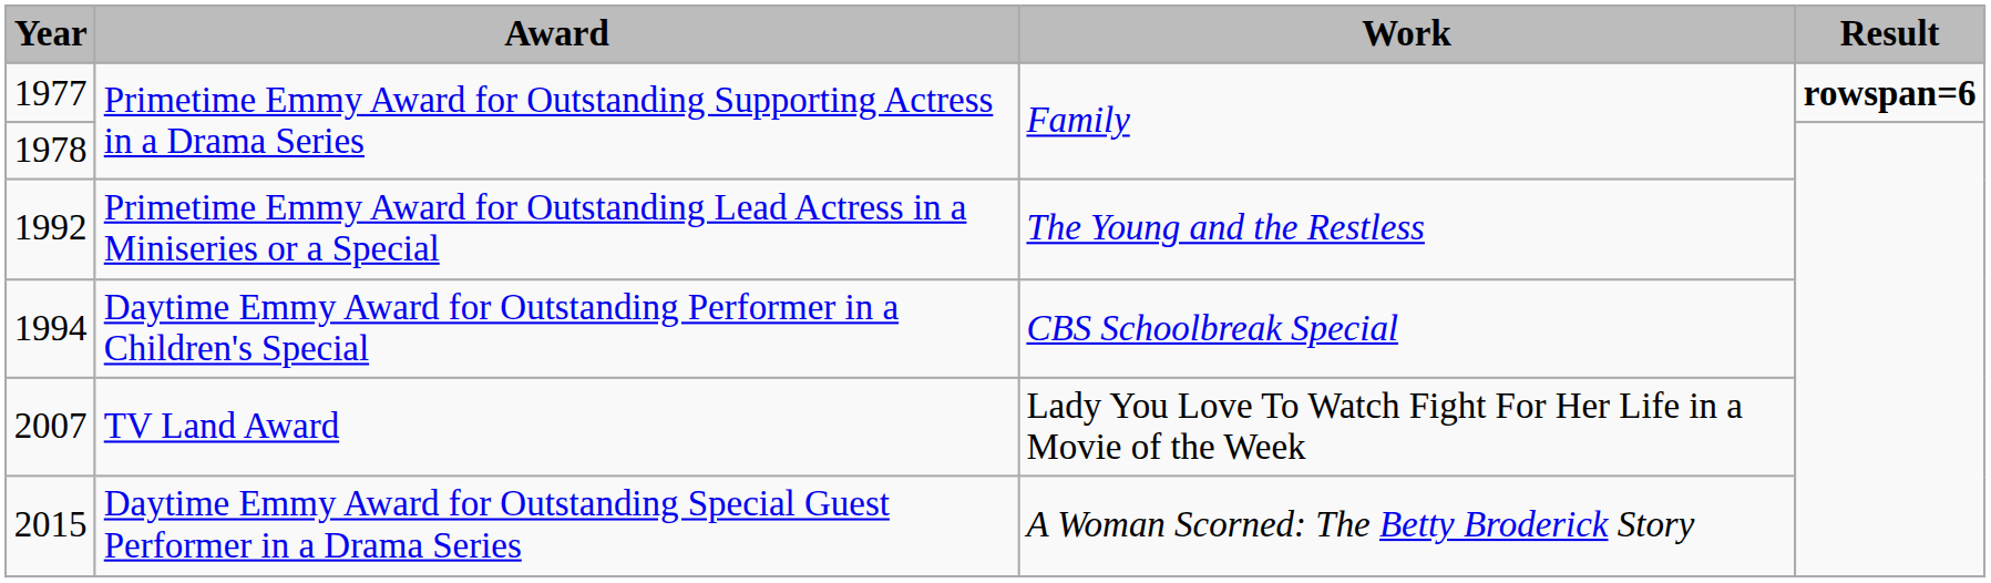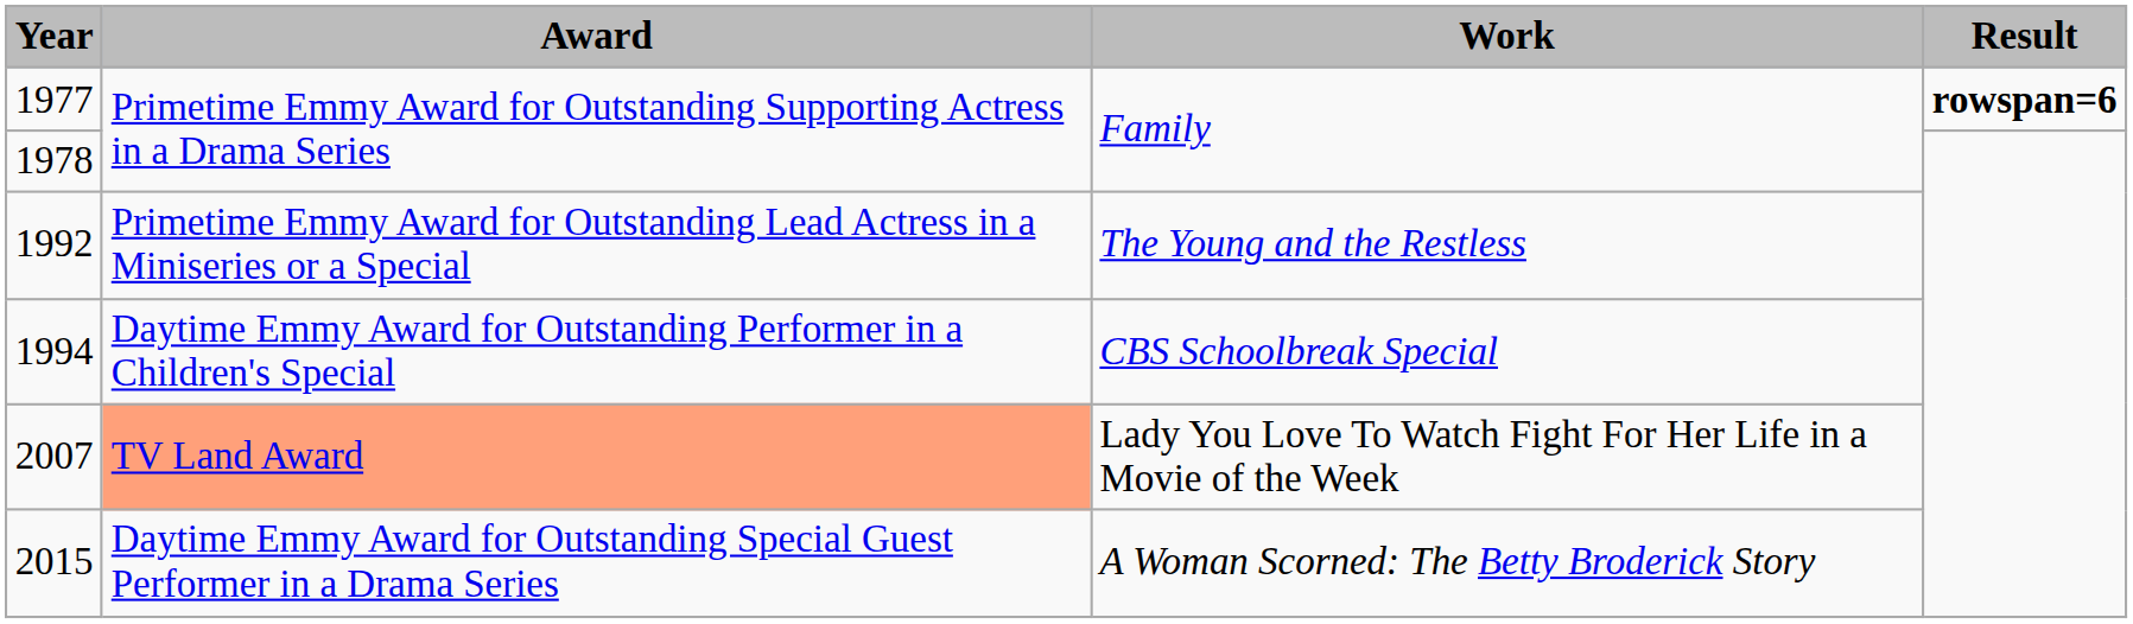2007 | Award: no background -> lightsalmon background
